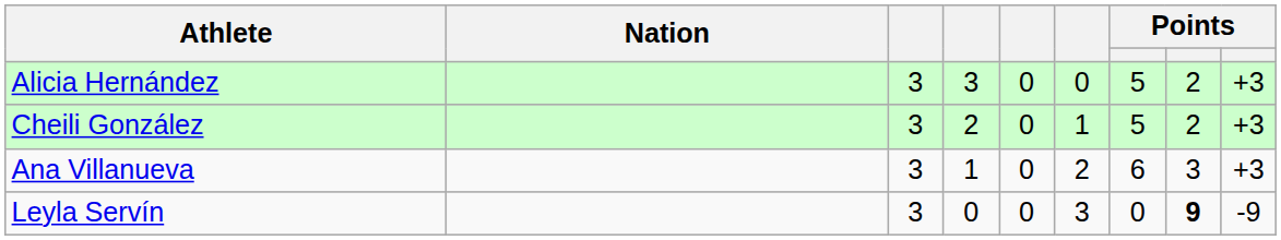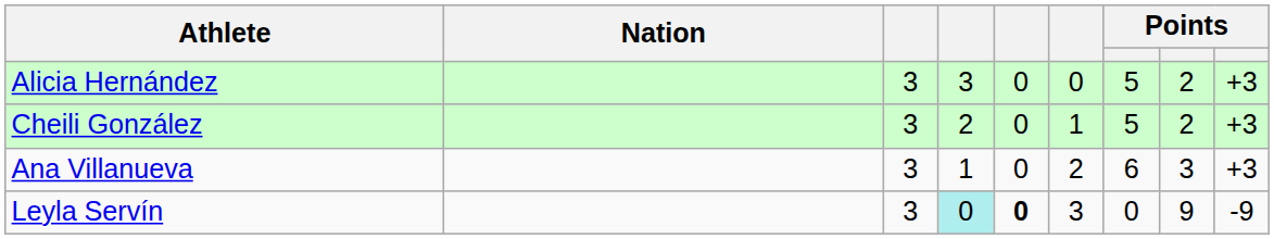Leyla Servín | column 4: no background -> paleturquoise background
Leyla Servín | column 5: normal -> bold
Leyla Servín | column 8: bold -> normal
